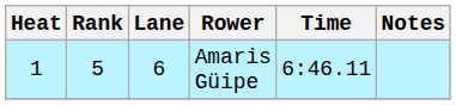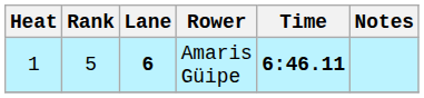Amaris Güipe | Lane: normal -> bold
Amaris Güipe | Time: normal -> bold
